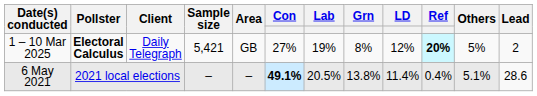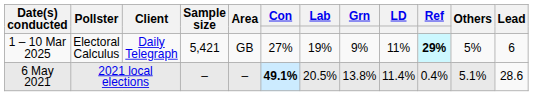1 – 10 Mar 2025 | Pollster: bold -> normal
1 – 10 Mar 2025 | Grn: 8% -> 9%
1 – 10 Mar 2025 | LD: 12% -> 11%
1 – 10 Mar 2025 | Ref: 20% -> 29%
1 – 10 Mar 2025 | Lead: 2 -> 6
